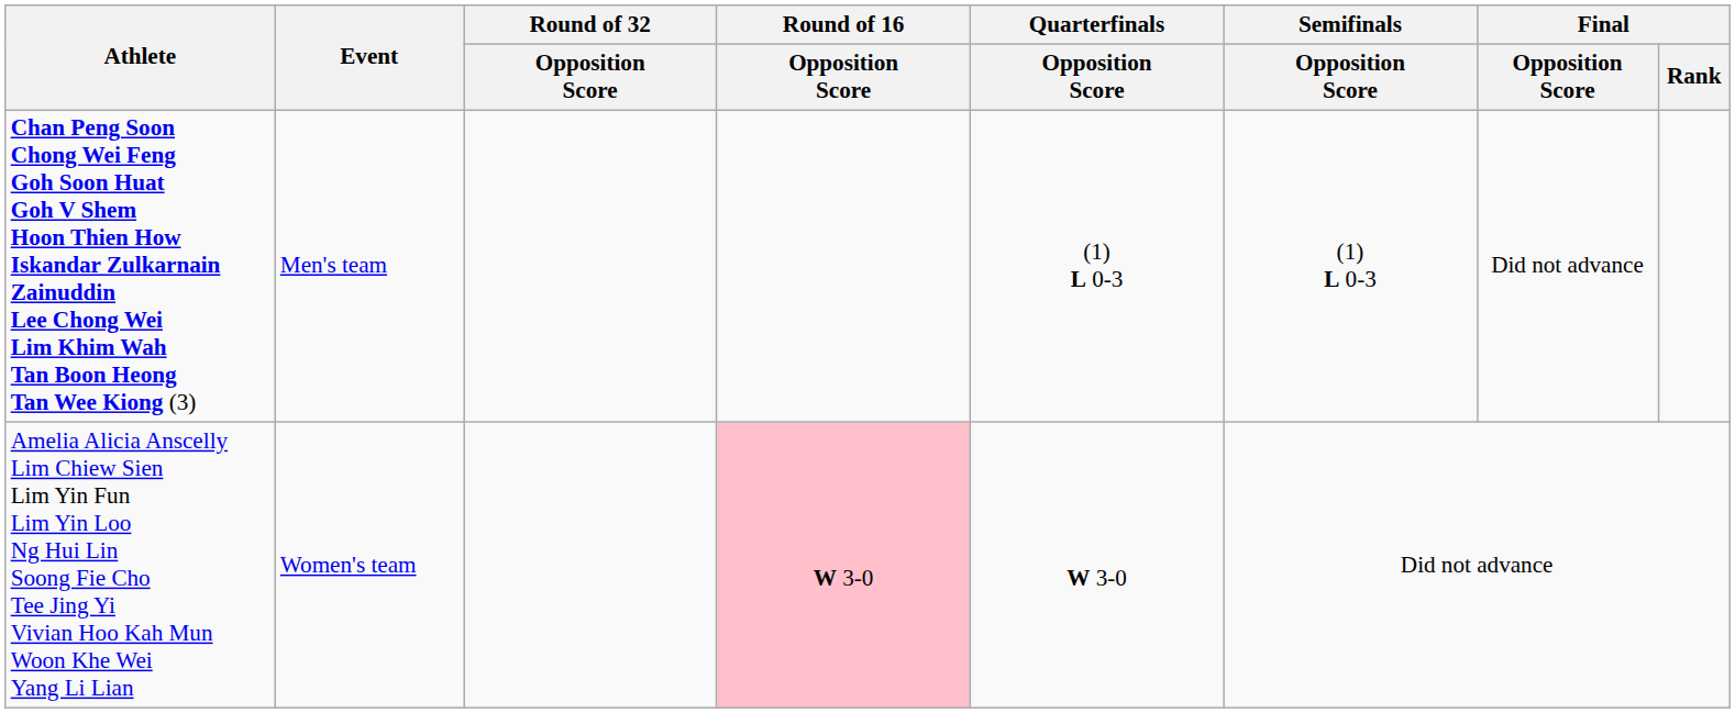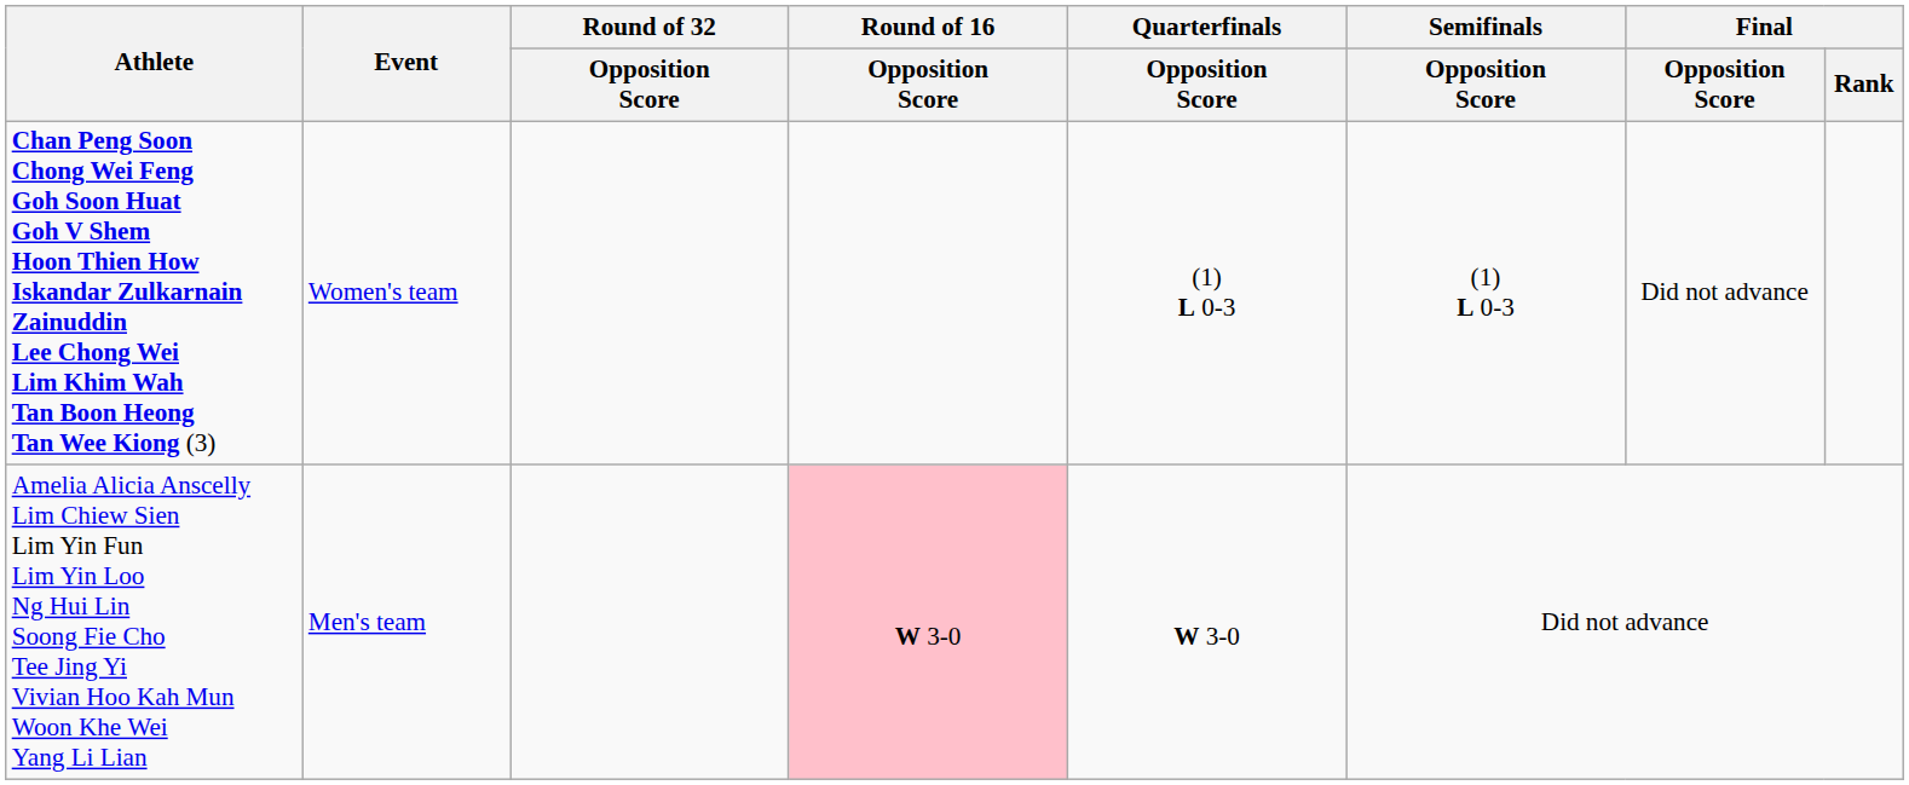row 3 | Event: Men's team -> Women's team
row 4 | Event: Women's team -> Men's team
